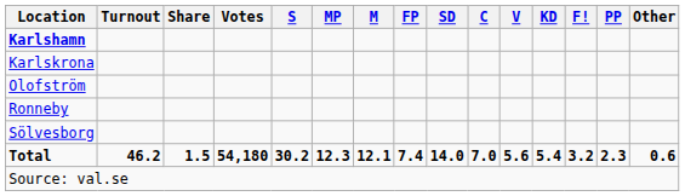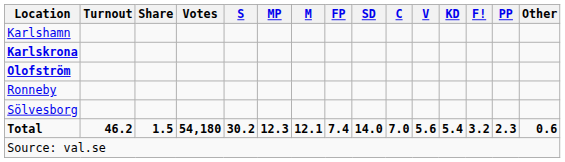Karlshamn | Location: bold -> normal
Karlskrona | Location: normal -> bold
Olofström | Location: normal -> bold
